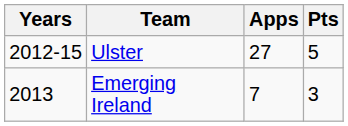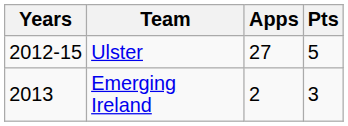Emerging Ireland | Apps: 7 -> 2
